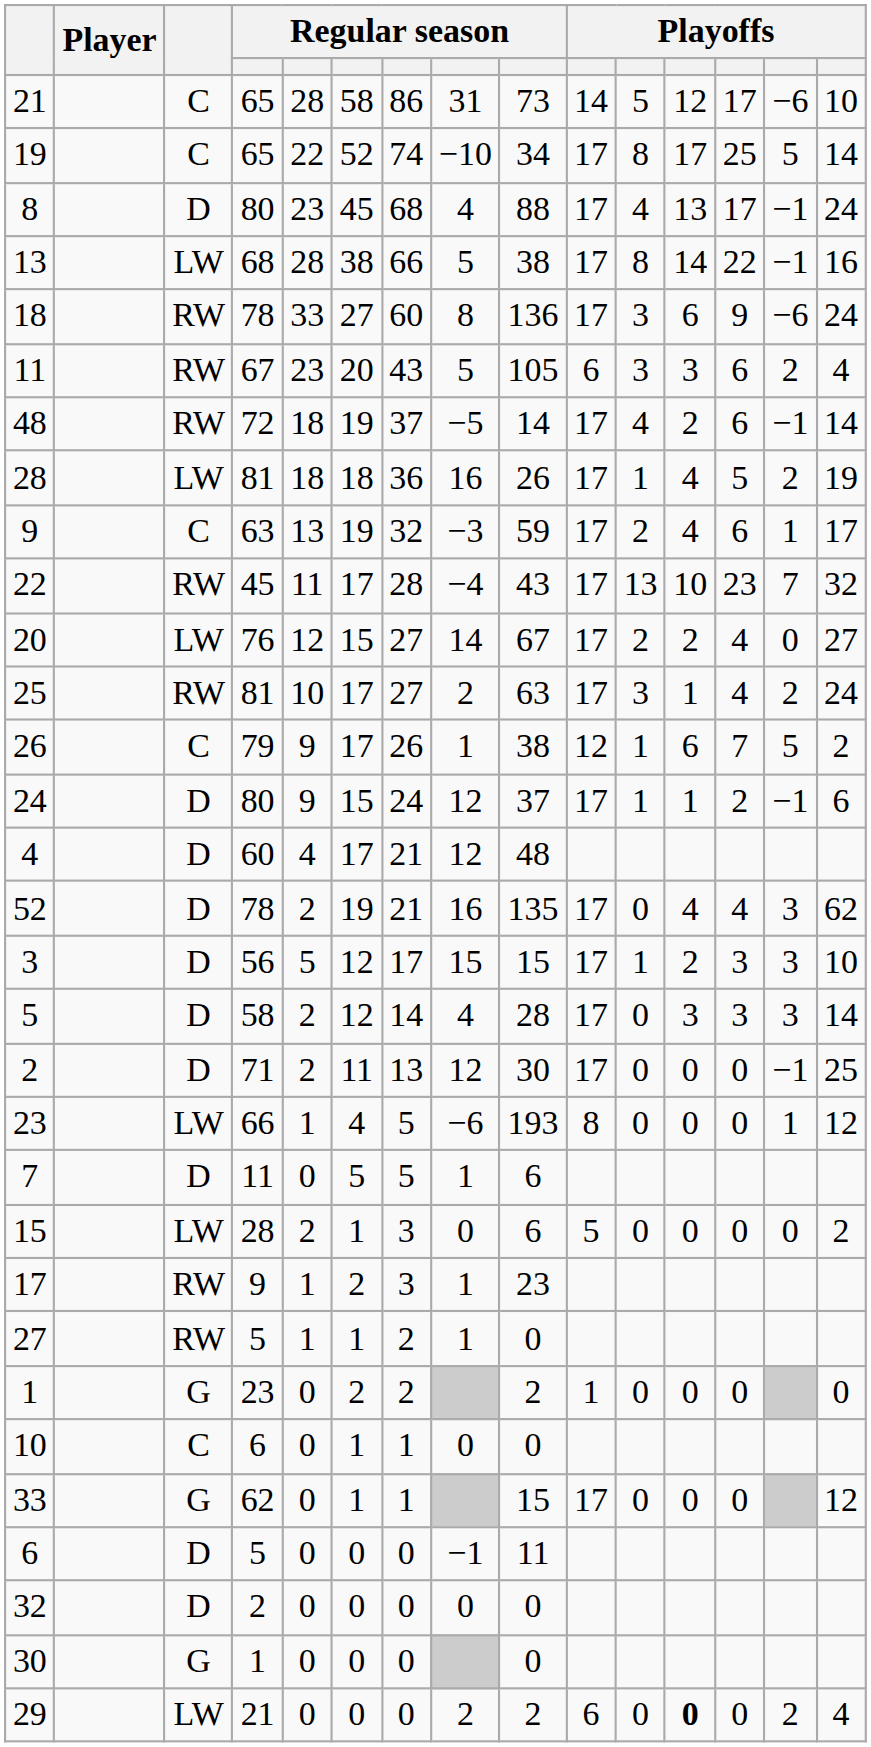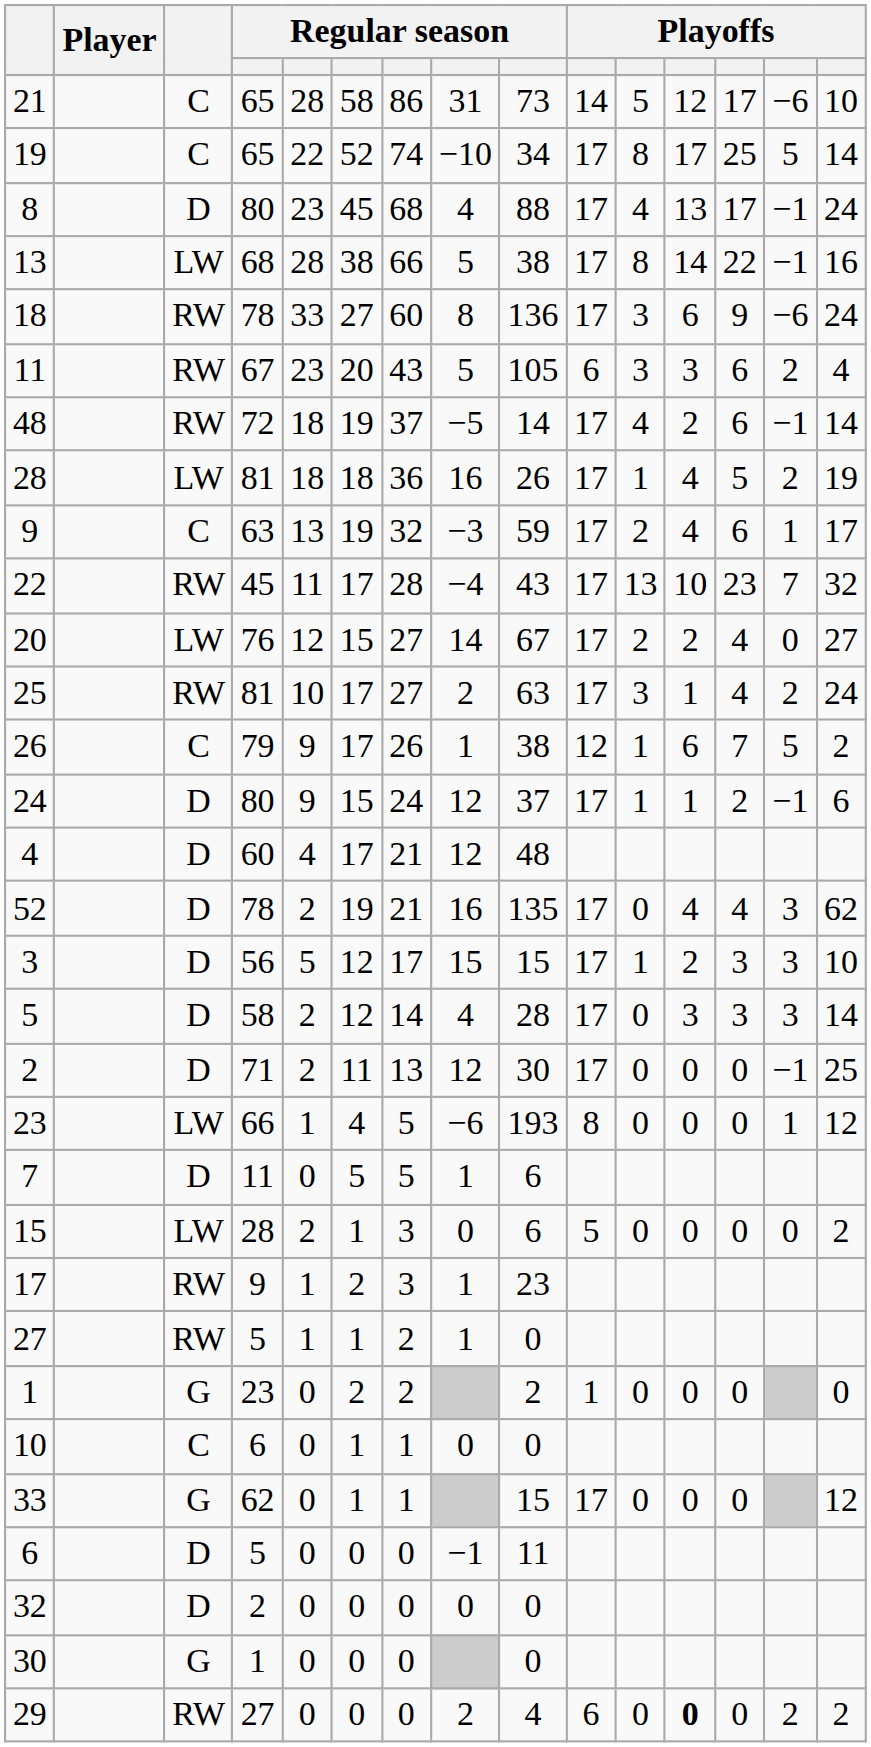29 | column 3: LW -> RW
29 | column 4: 21 -> 27
29 | column 9: 2 -> 4
29 | column 15: 4 -> 2
